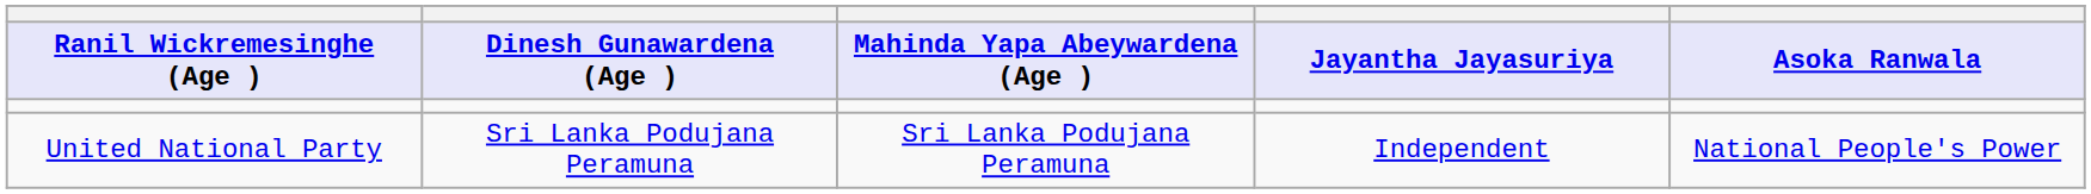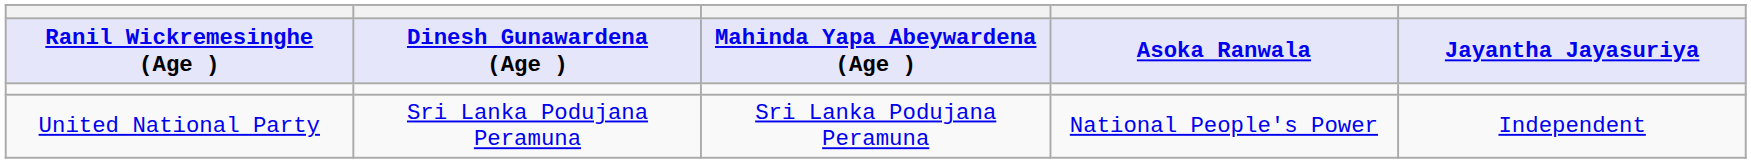columns swapped: Jayantha Jayasuriya <-> Asoka Ranwala
